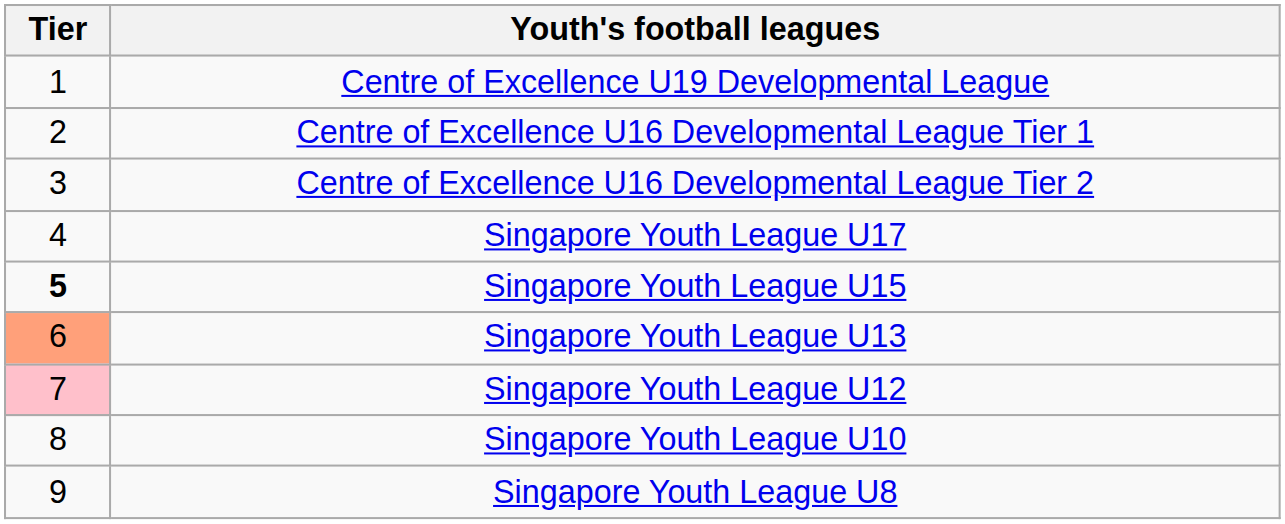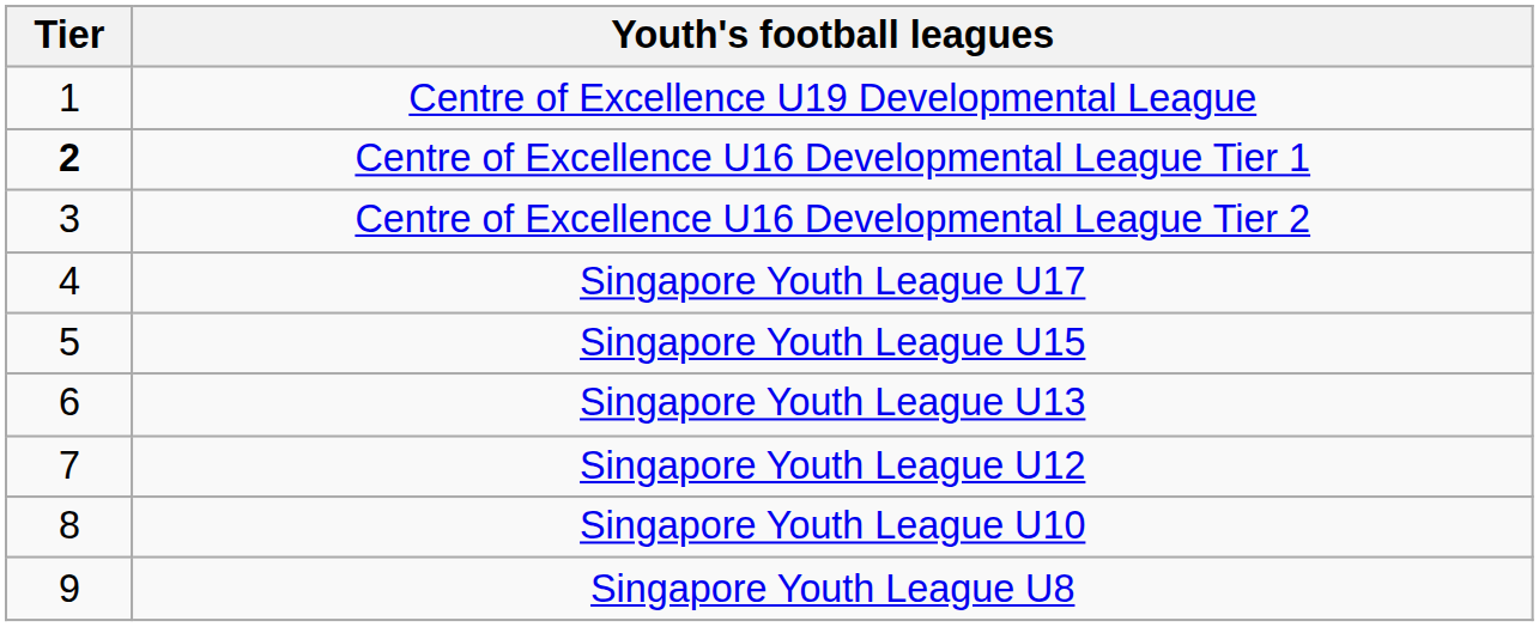Centre of Excellence U16 Developmental League Tier 1 | Tier: normal -> bold
Singapore Youth League U15 | Tier: bold -> normal
Singapore Youth League U13 | Tier: lightsalmon background -> no background
Singapore Youth League U12 | Tier: pink background -> no background
